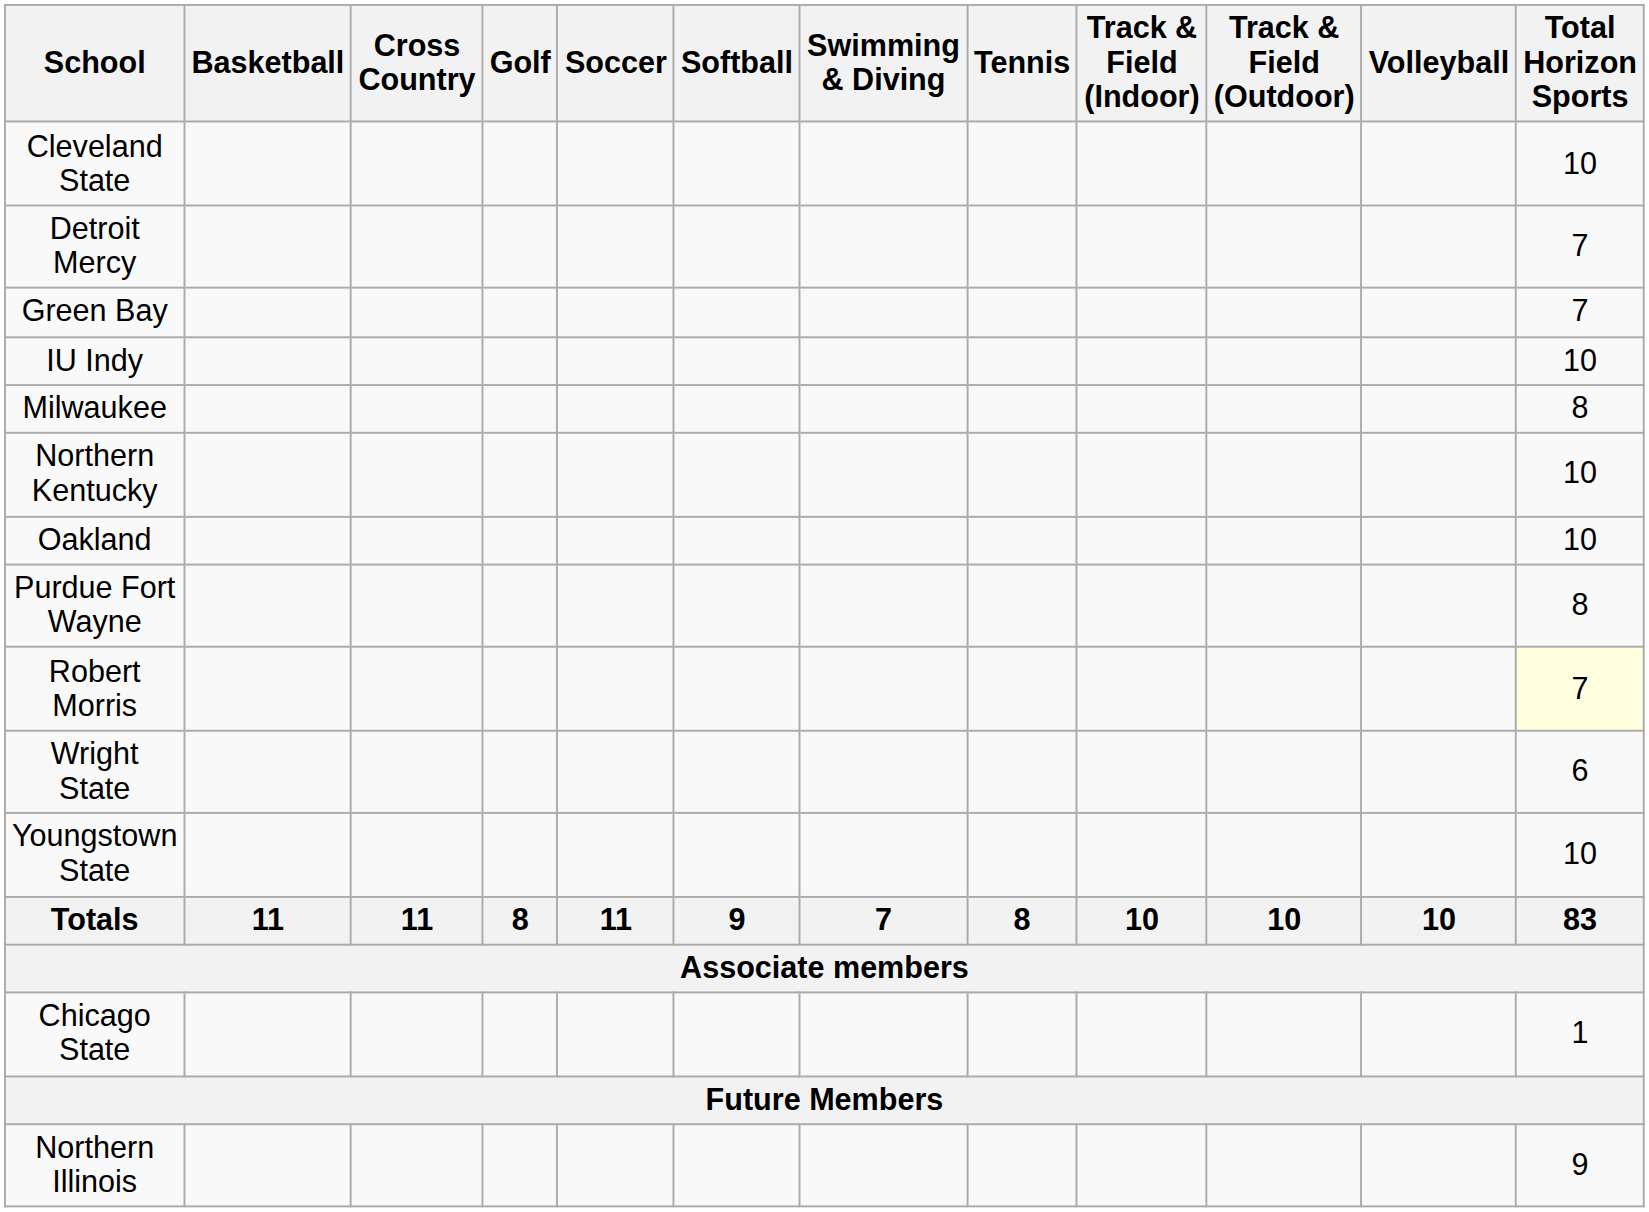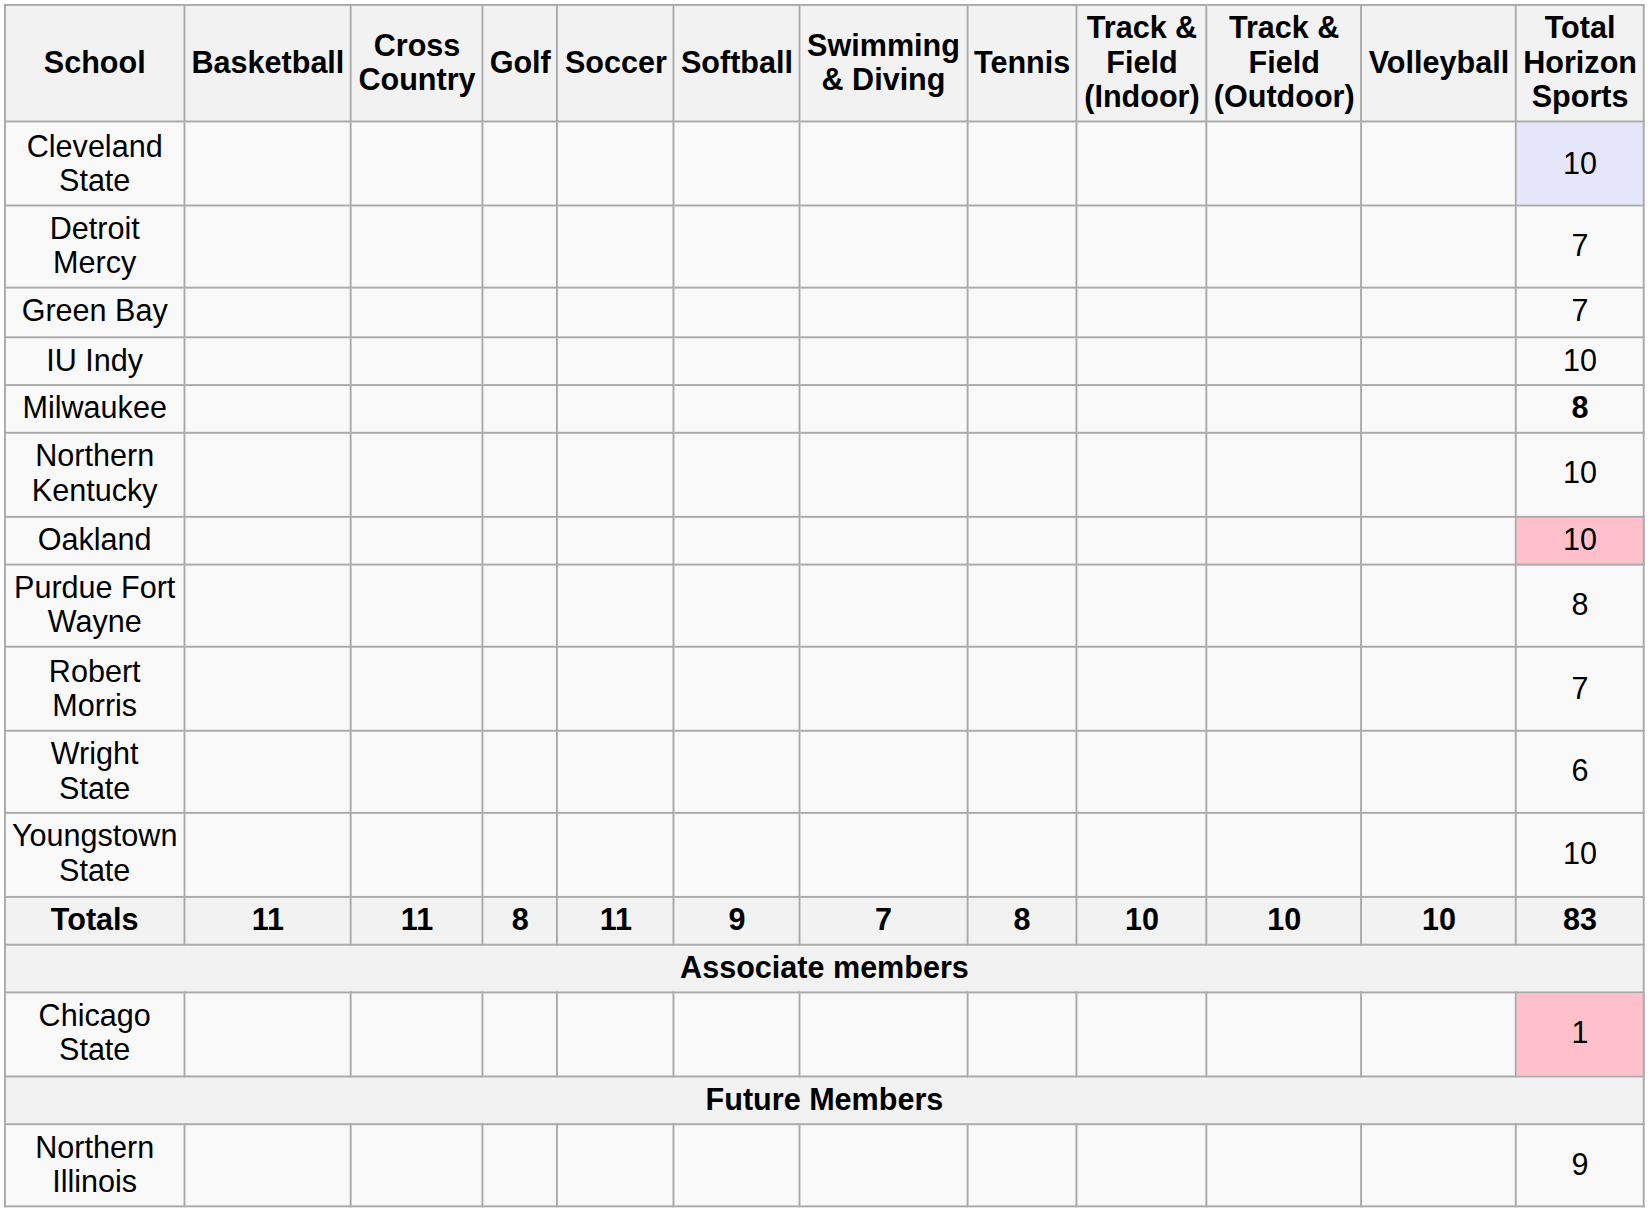Cleveland State | Total Horizon Sports: no background -> lavender background
Milwaukee | Total Horizon Sports: normal -> bold
Oakland | Total Horizon Sports: no background -> pink background
Robert Morris | Total Horizon Sports: lightyellow background -> no background
Chicago State | Total Horizon Sports: no background -> pink background
